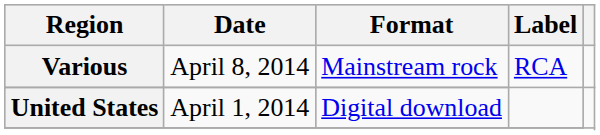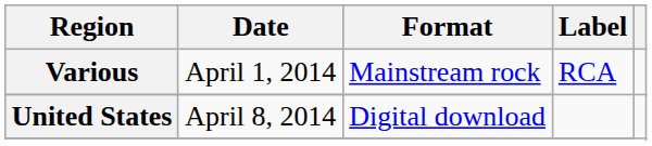Various | Date: April 8, 2014 -> April 1, 2014
United States | Date: April 1, 2014 -> April 8, 2014
